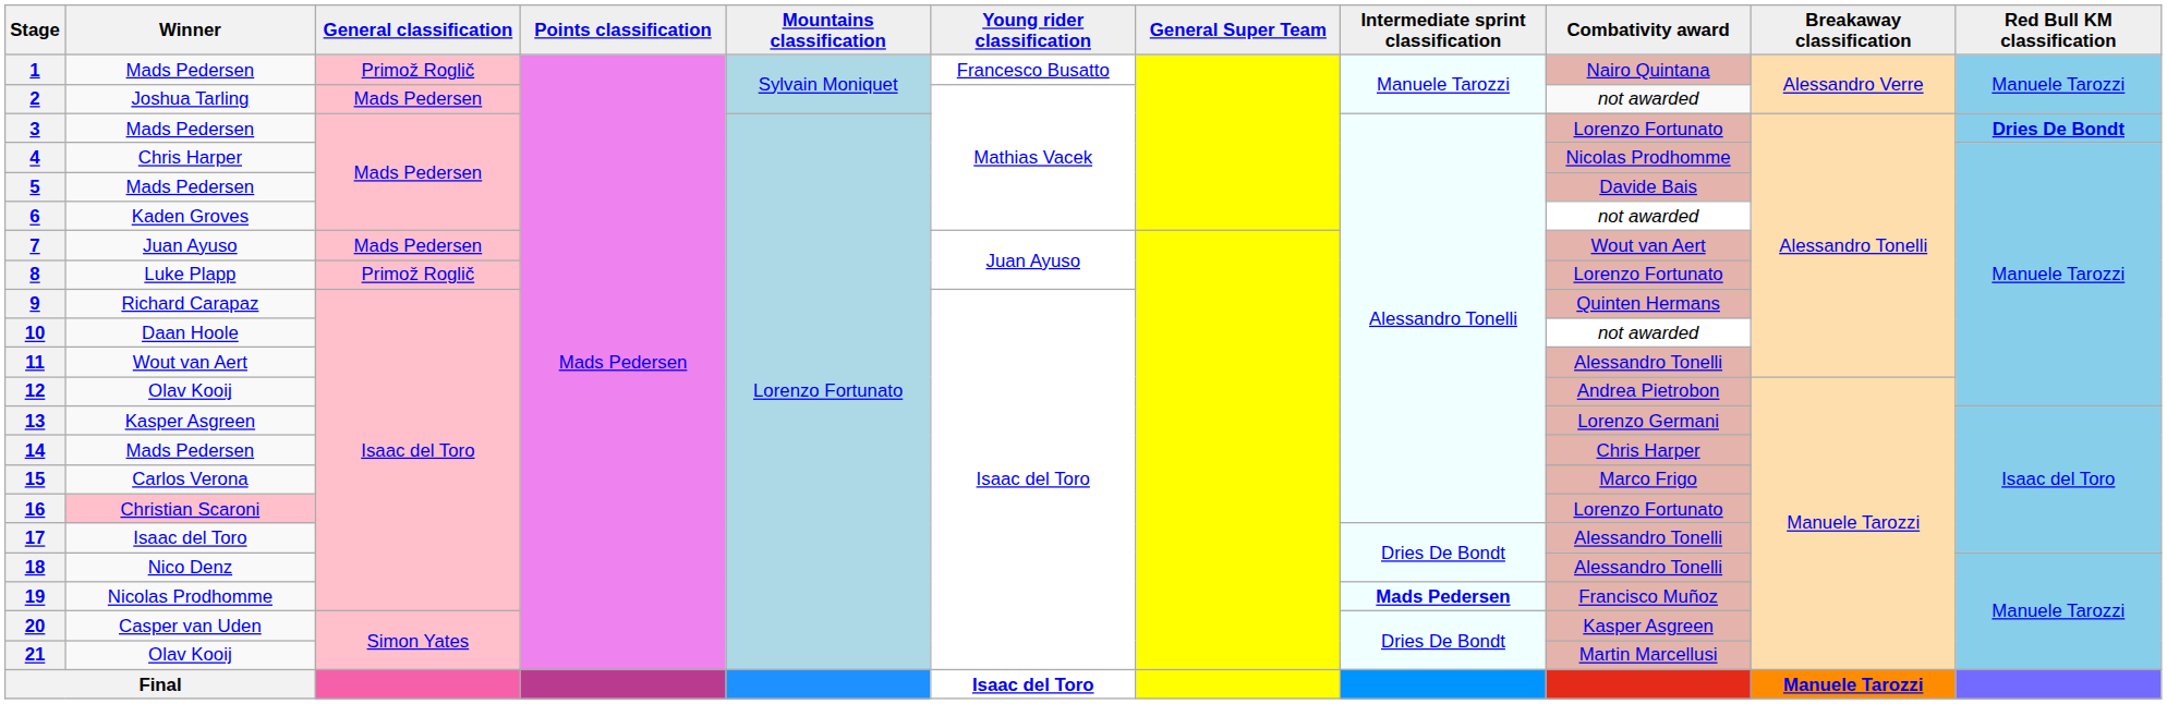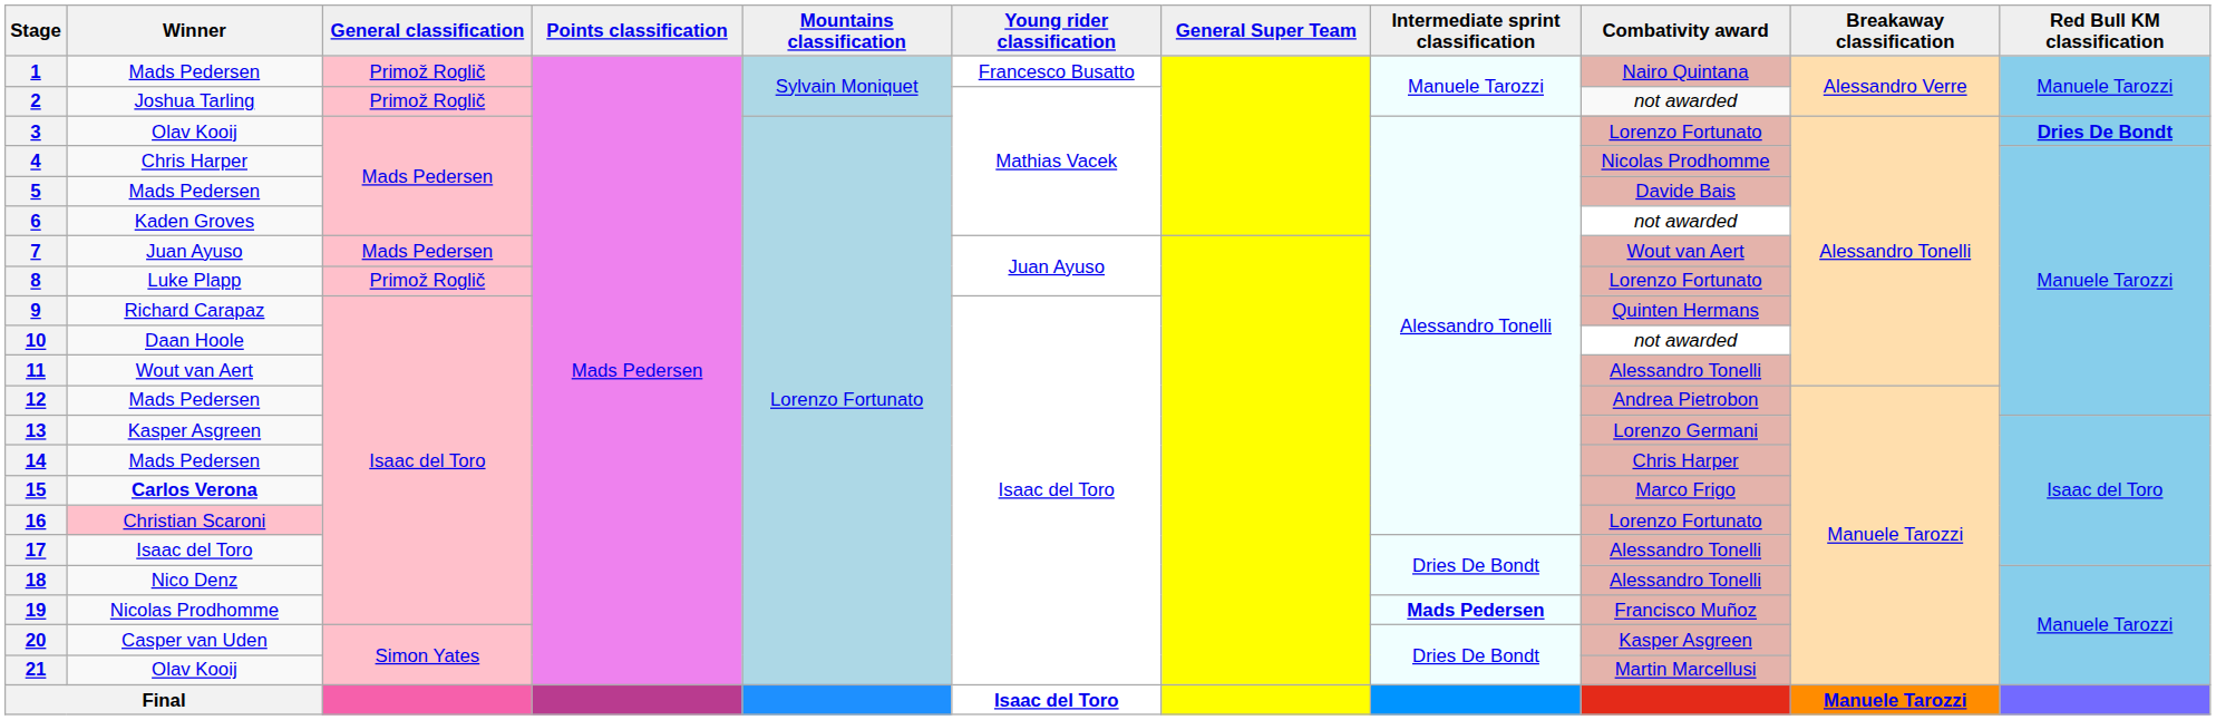2 | General classification: Mads Pedersen -> Primož Roglič
3 | Winner: Mads Pedersen -> Olav Kooij
12 | Winner: Olav Kooij -> Mads Pedersen
15 | Winner: normal -> bold
